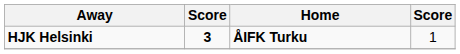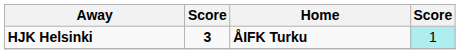HJK Helsinki | column 4: no background -> paleturquoise background
